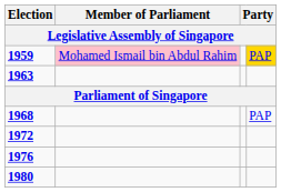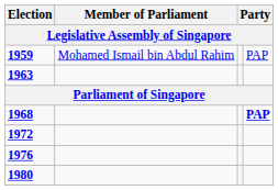1959 | Member of Parliament: pink background -> no background
1959 | column 4: gold background -> no background
1968 | column 4: normal -> bold
